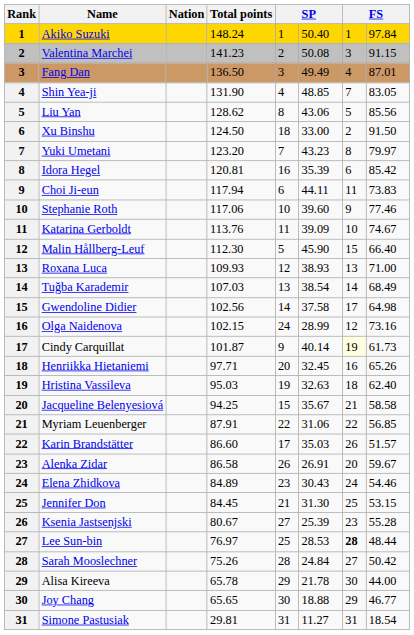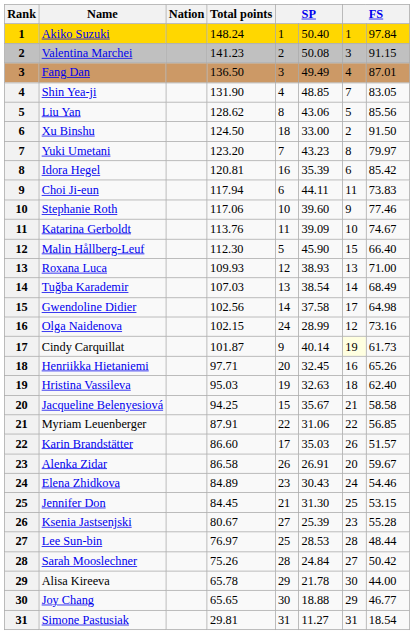Lee Sun-bin | column 7: bold -> normal
